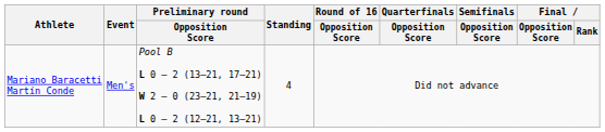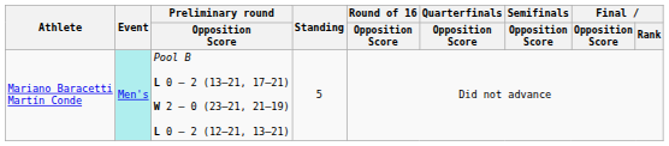Mariano Baracetti Martín Conde | Event: no background -> paleturquoise background
Mariano Baracetti Martín Conde | Standing: 4 -> 5
